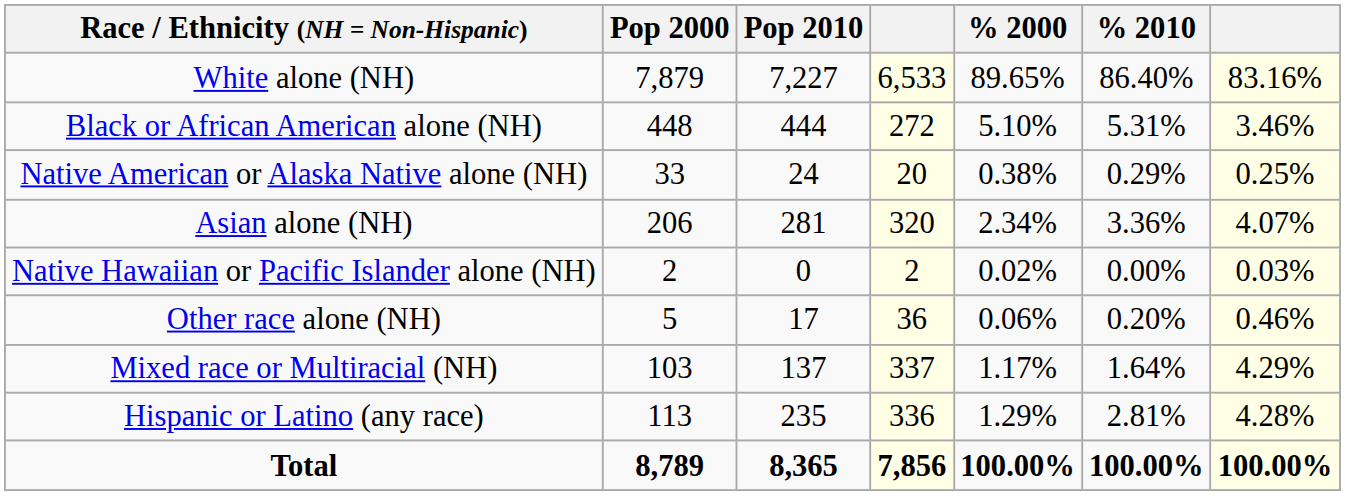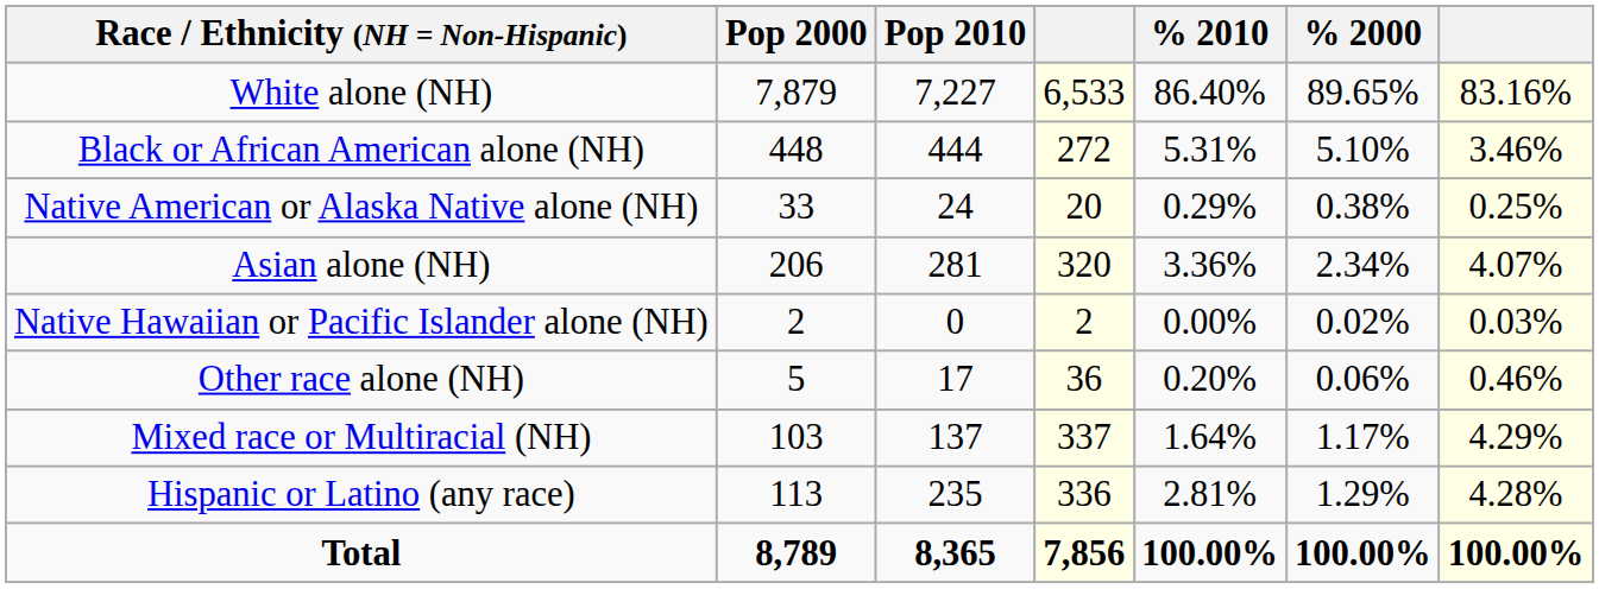columns swapped: % 2000 <-> % 2010
